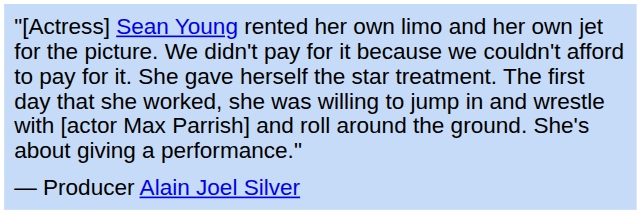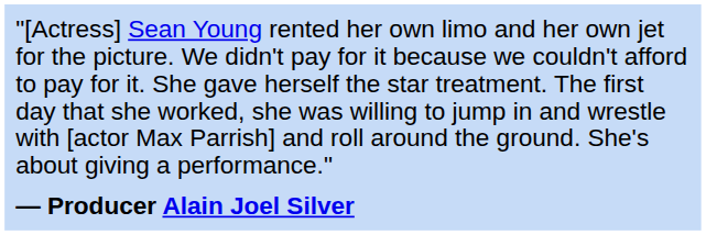row 2 | column 1: normal -> bold
